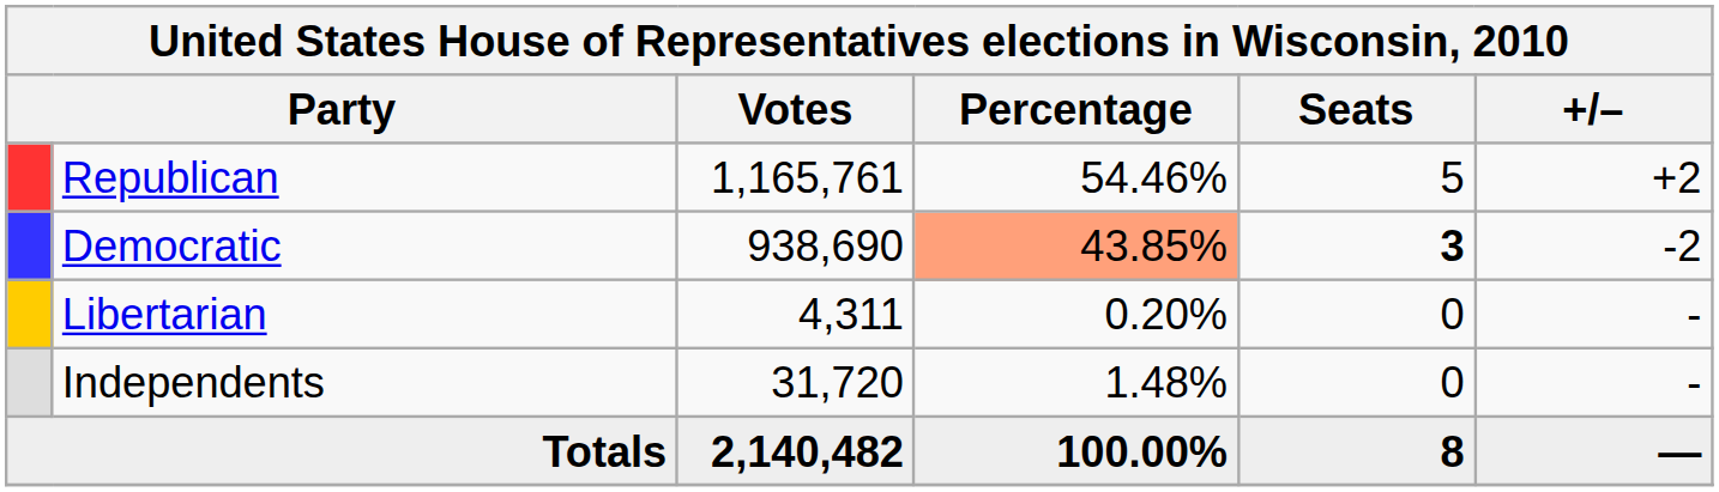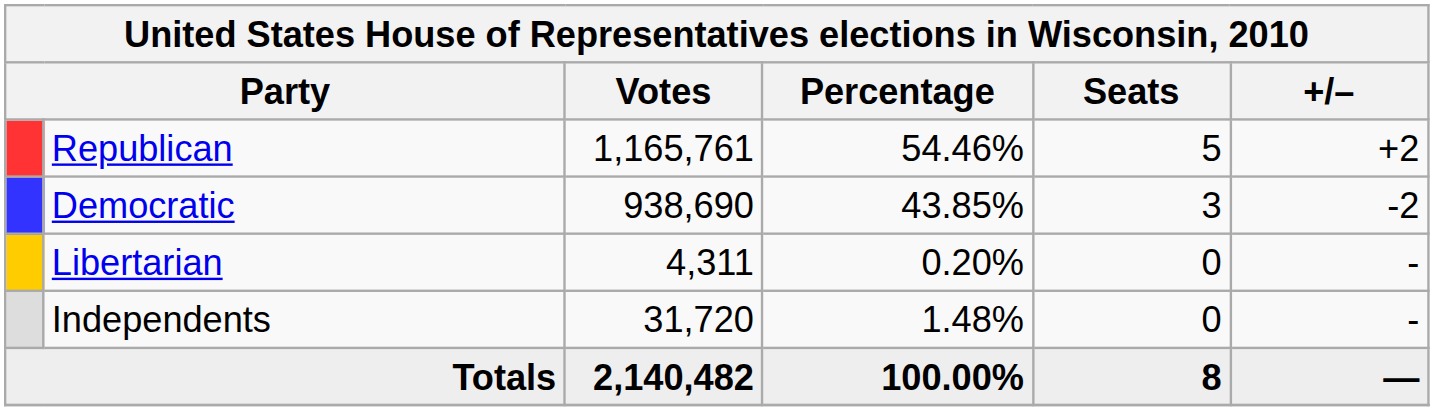Democratic | Percentage: lightsalmon background -> no background
Democratic | Seats: bold -> normal
